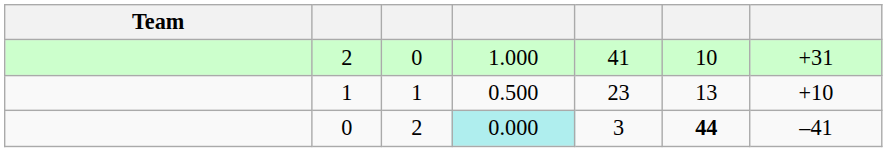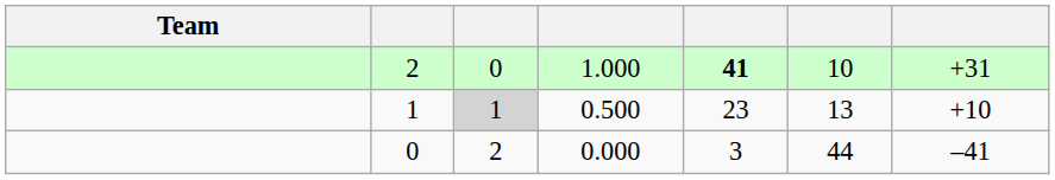row 2 | column 5: normal -> bold
row 3 | column 3: no background -> lightgrey background
row 4 | column 4: paleturquoise background -> no background
row 4 | column 6: bold -> normal
